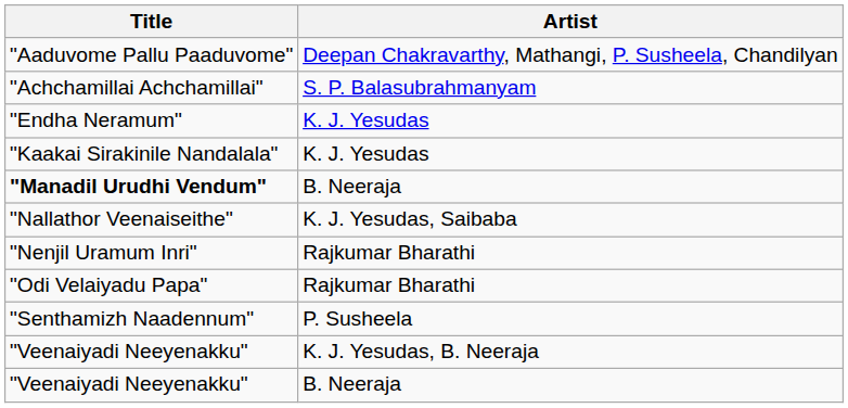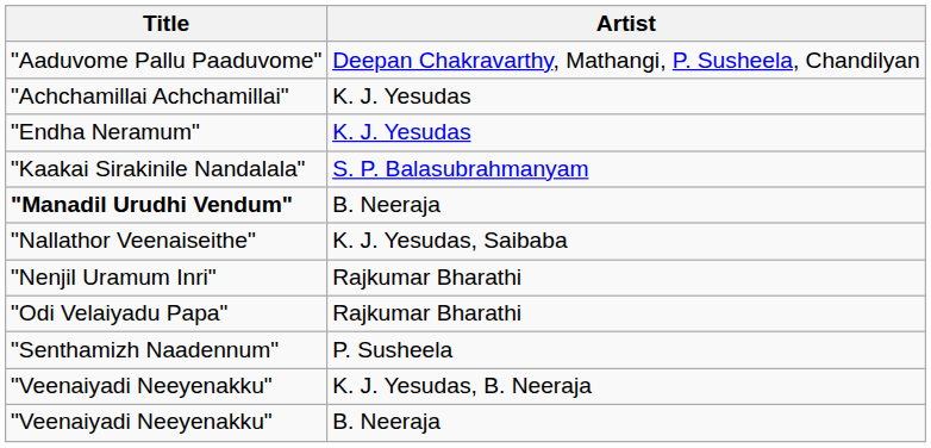row 3 | Artist: S. P. Balasubrahmanyam -> K. J. Yesudas
row 5 | Artist: K. J. Yesudas -> S. P. Balasubrahmanyam
